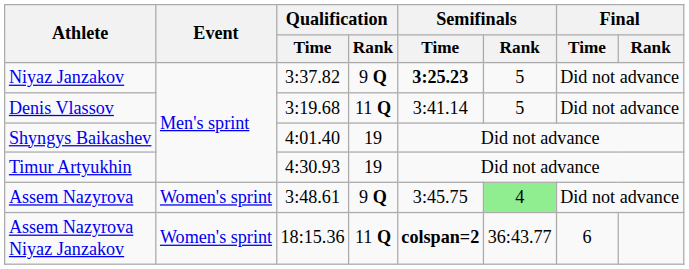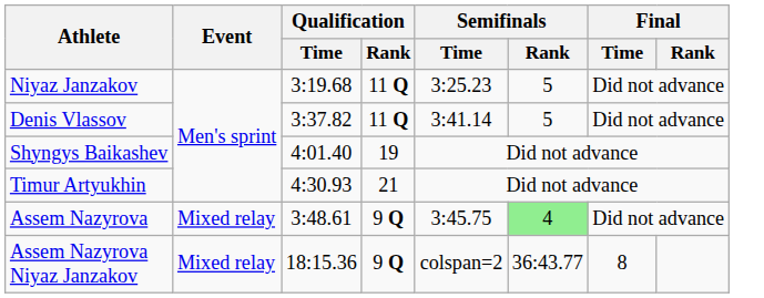Niyaz Janzakov | Qualification / Time: 3:37.82 -> 3:19.68
Niyaz Janzakov | Qualification / Rank: 9 Q -> 11 Q
Niyaz Janzakov | Semifinals / Time: bold -> normal
Denis Vlassov | Qualification / Time: 3:19.68 -> 3:37.82
Timur Artyukhin | Qualification / Rank: 19 -> 21
Assem Nazyrova | Event: Women's sprint -> Mixed relay
Assem Nazyrova Niyaz Janzakov | Event: Women's sprint -> Mixed relay
Assem Nazyrova Niyaz Janzakov | Qualification / Rank: 11 Q -> 9 Q
Assem Nazyrova Niyaz Janzakov | Semifinals / Time: bold -> normal
Assem Nazyrova Niyaz Janzakov | Final / Time: 6 -> 8
